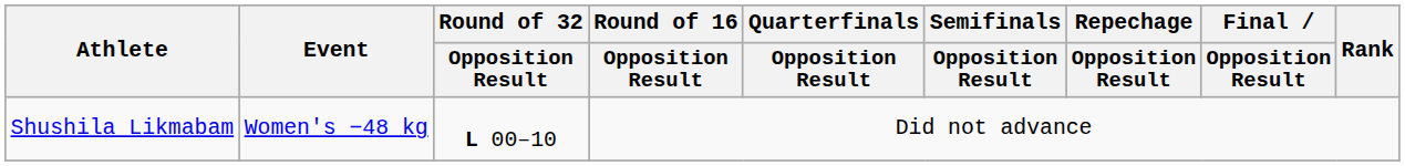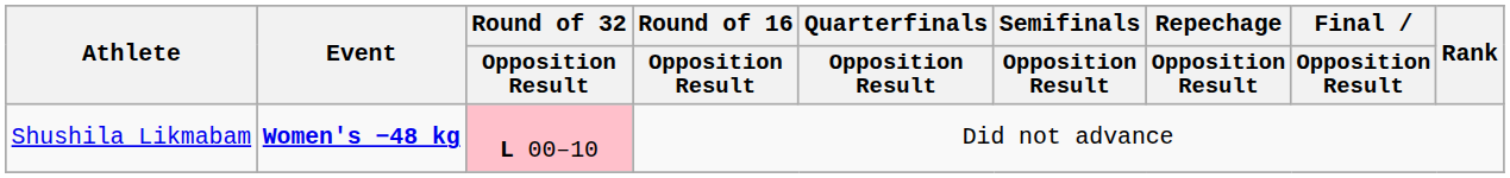Shushila Likmabam | Event: normal -> bold
Shushila Likmabam | Round of 32 / Opposition Result: no background -> pink background
